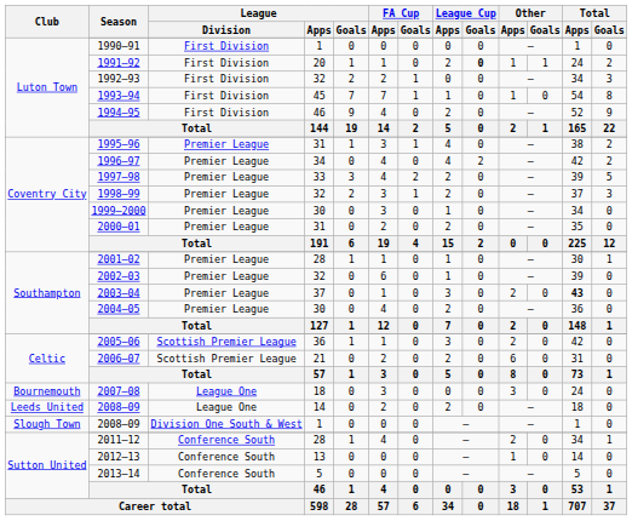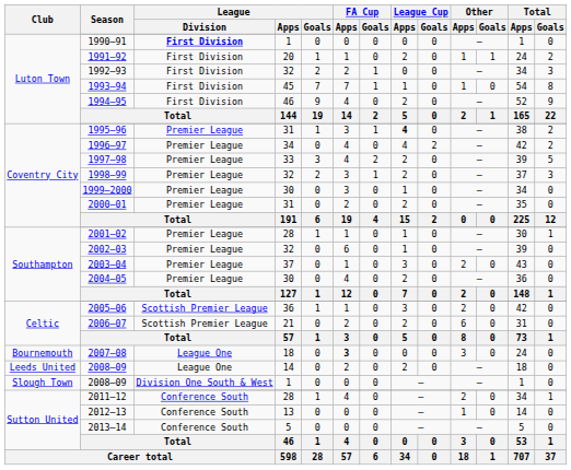1990–91 | League / Division: normal -> bold
1991–92 | League Cup / Goals: bold -> normal
1995–96 | League Cup / Apps: normal -> bold
2003–04 | Total / Apps: bold -> normal
2007–08 | FA Cup / Apps: normal -> bold
